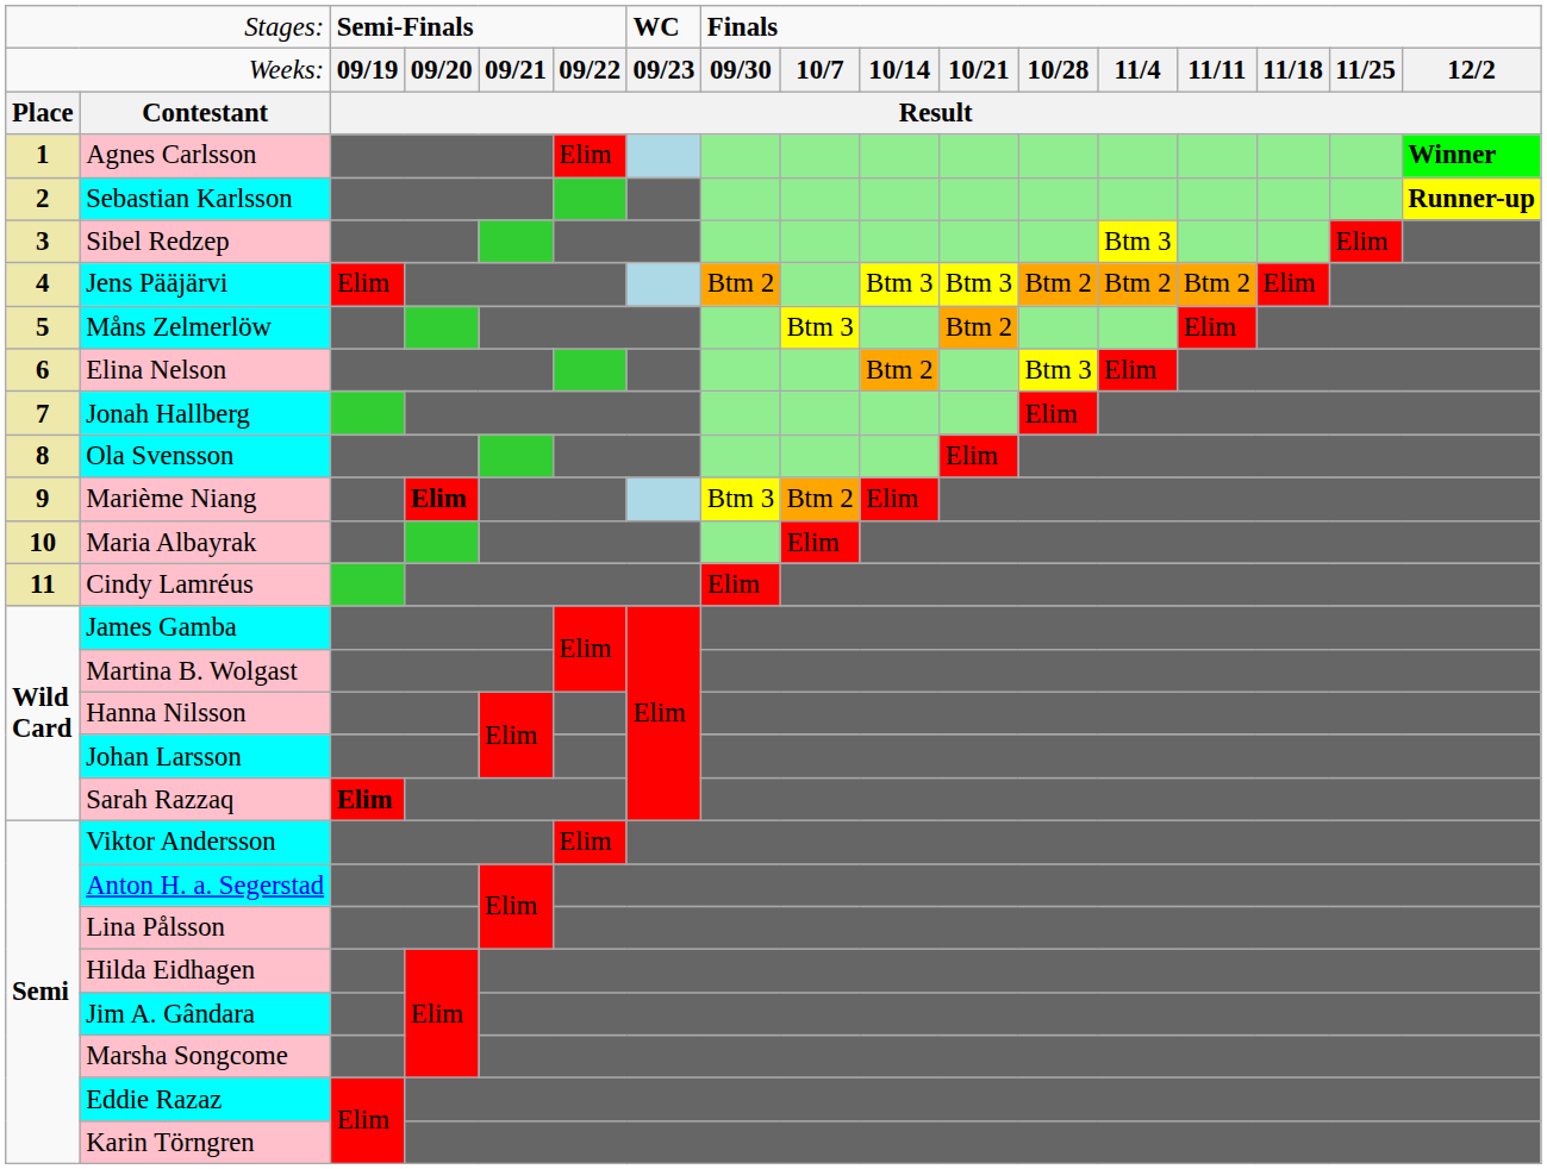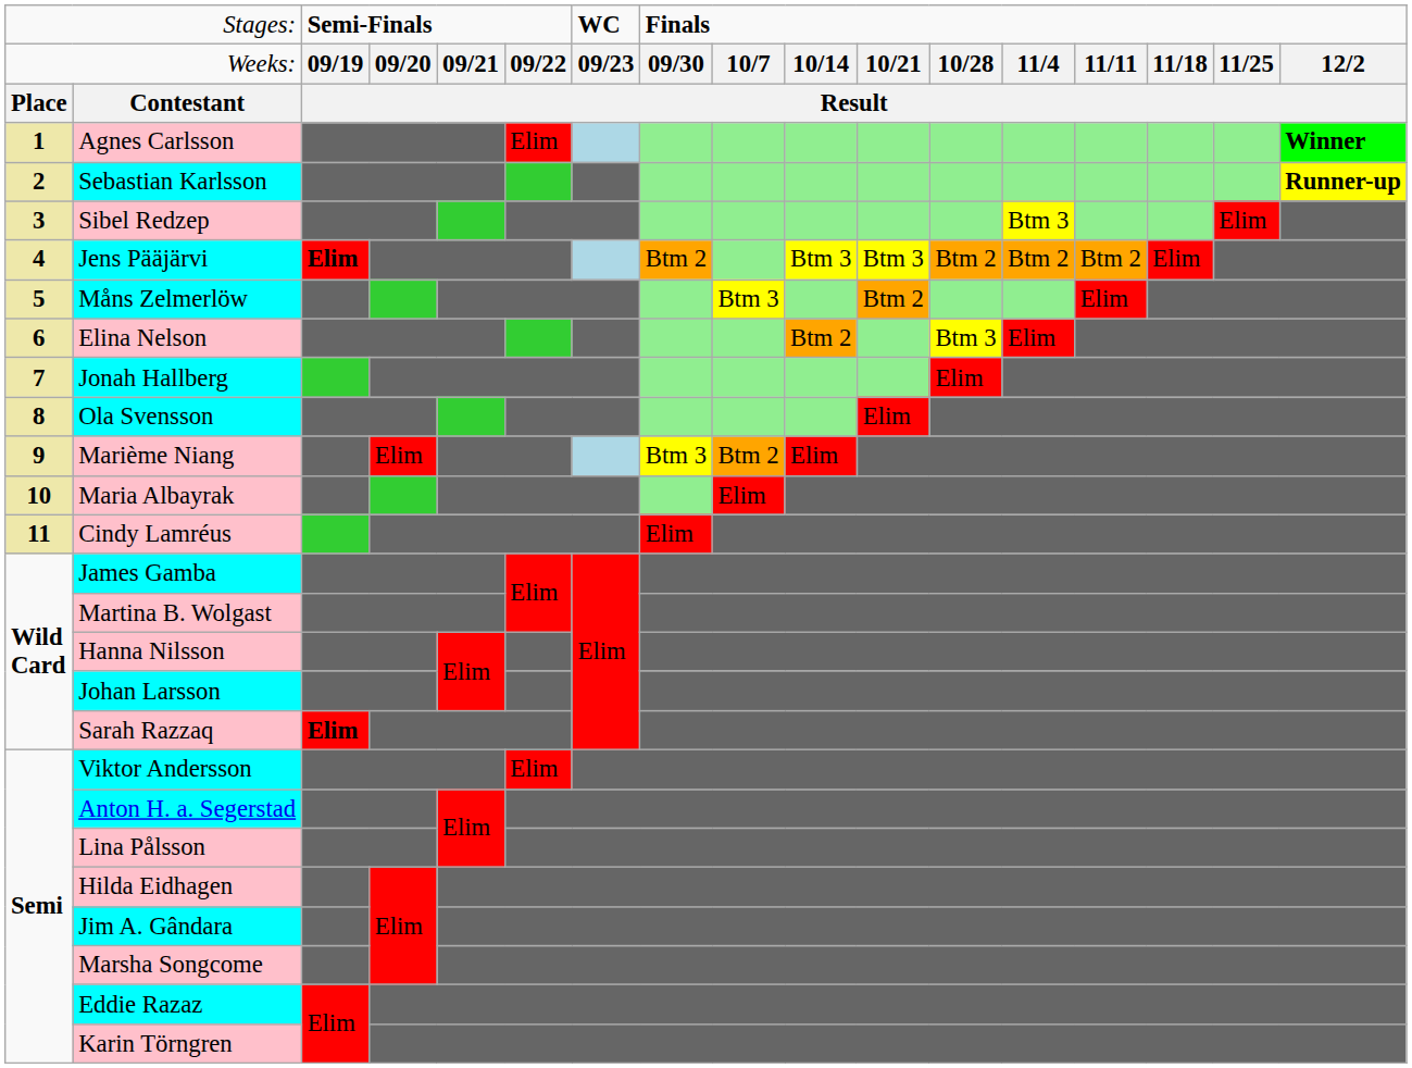Jens Pääjärvi | column 3: normal -> bold
Marième Niang | column 4: bold -> normal
